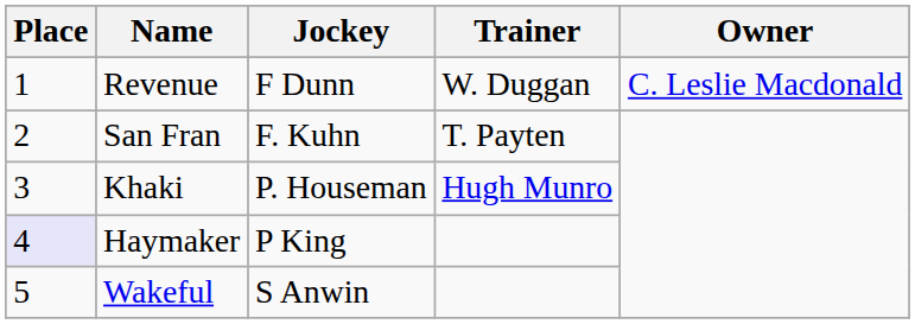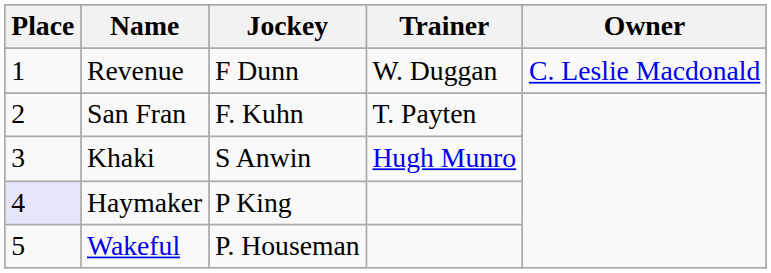Khaki | Jockey: P. Houseman -> S Anwin
Wakeful | Jockey: S Anwin -> P. Houseman
